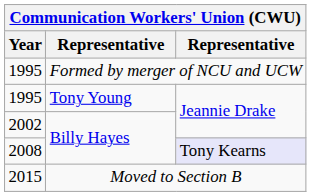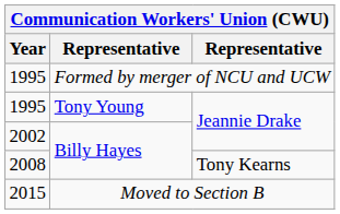2008 | column 3: lavender background -> no background
